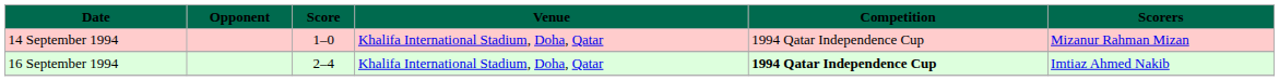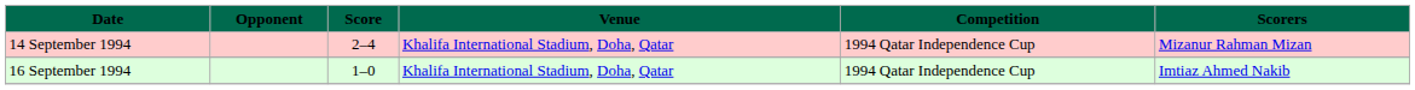14 September 1994 | Score: 1–0 -> 2–4
16 September 1994 | Score: 2–4 -> 1–0
16 September 1994 | Competition: bold -> normal
